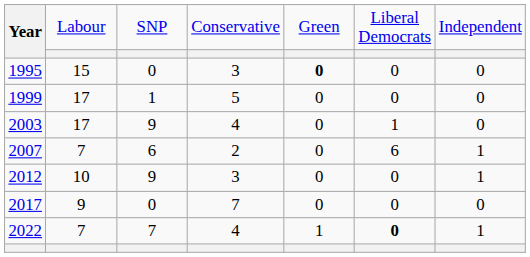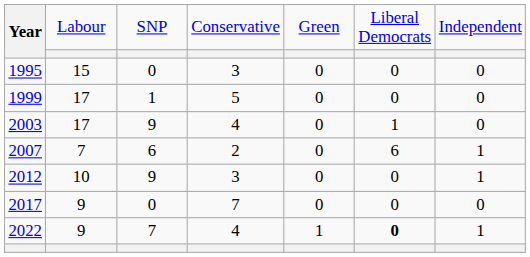1995 | column 5: bold -> normal
2022 | column 2: 7 -> 9
